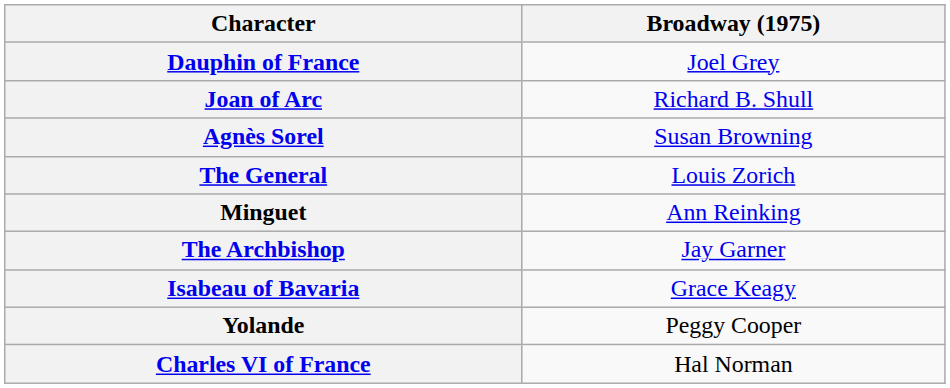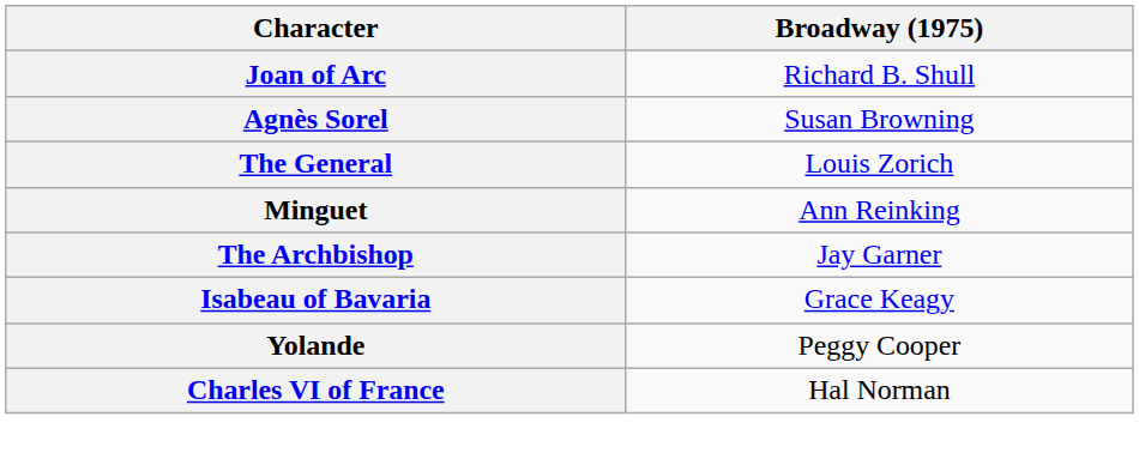- row: Dauphin of France | Joel Grey
